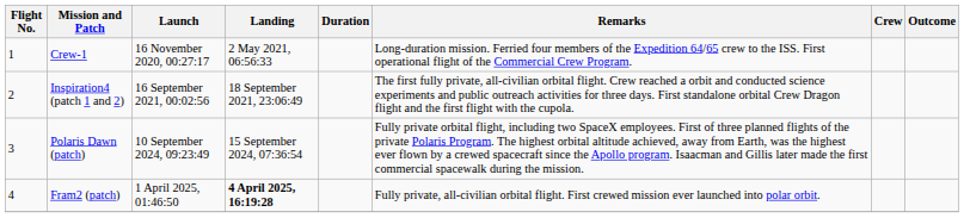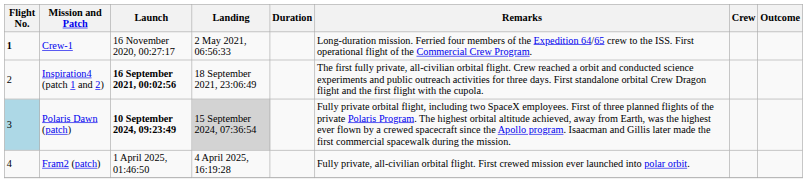Crew-1 | Flight No.: normal -> bold
Inspiration4 (patch 1 and 2) | Launch: normal -> bold
Polaris Dawn (patch) | Flight No.: no background -> lightblue background
Polaris Dawn (patch) | Launch: normal -> bold
Polaris Dawn (patch) | Landing: no background -> lightgrey background
Fram2 (patch) | Landing: bold -> normal
